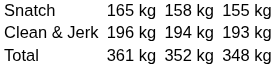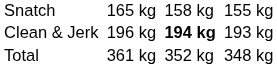Clean & Jerk | column 3: normal -> bold
